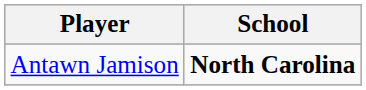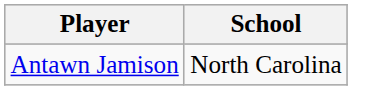Antawn Jamison | School: bold -> normal
